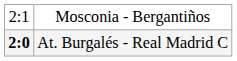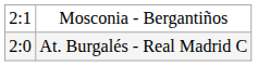At. Burgalés - Real Madrid C | column 1: bold -> normal
